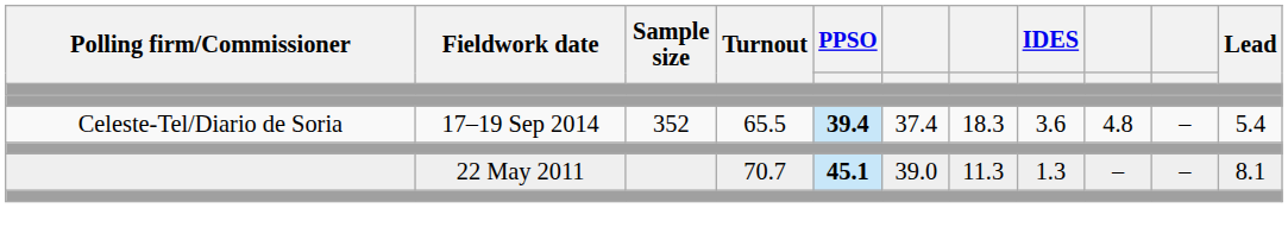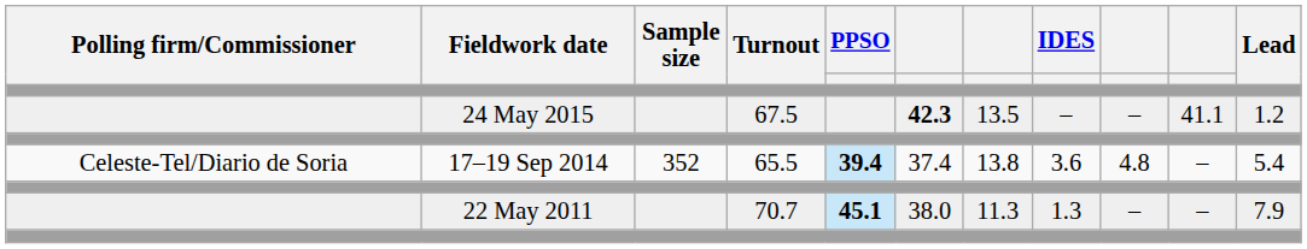+ row: 24 May 2015 | 67.5 | 42.3 | 13.5 | – | – | 41.1 | 1.2
17–19 Sep 2014 | column 7: 18.3 -> 13.8
22 May 2011 | column 6: 39.0 -> 38.0
22 May 2011 | Lead: 8.1 -> 7.9
